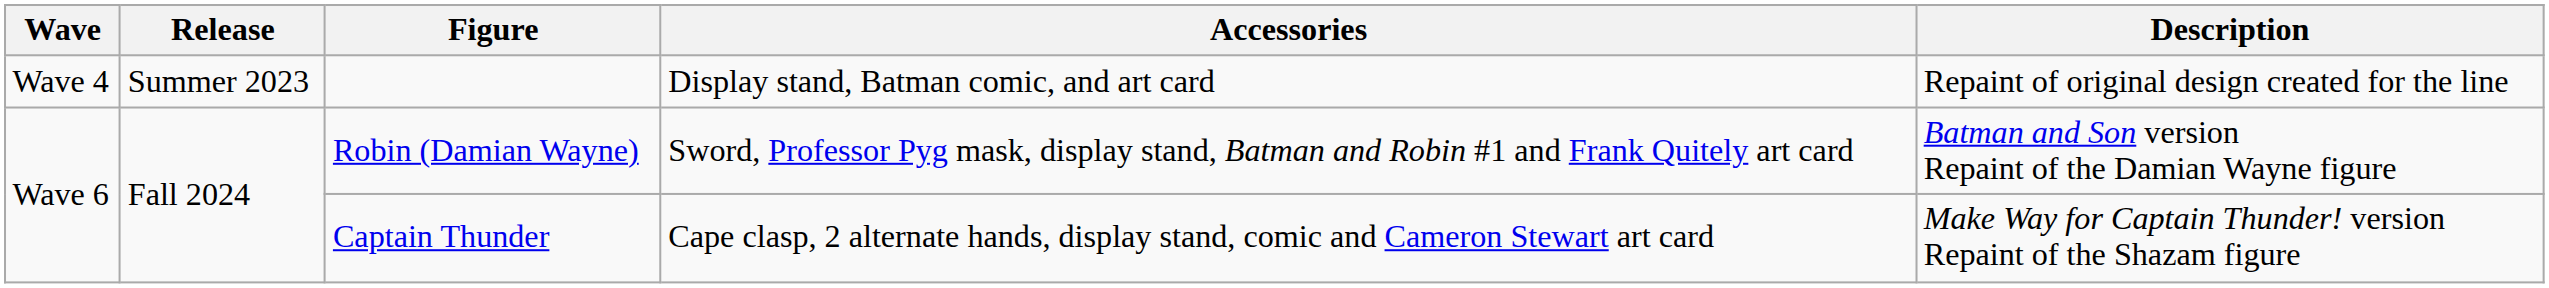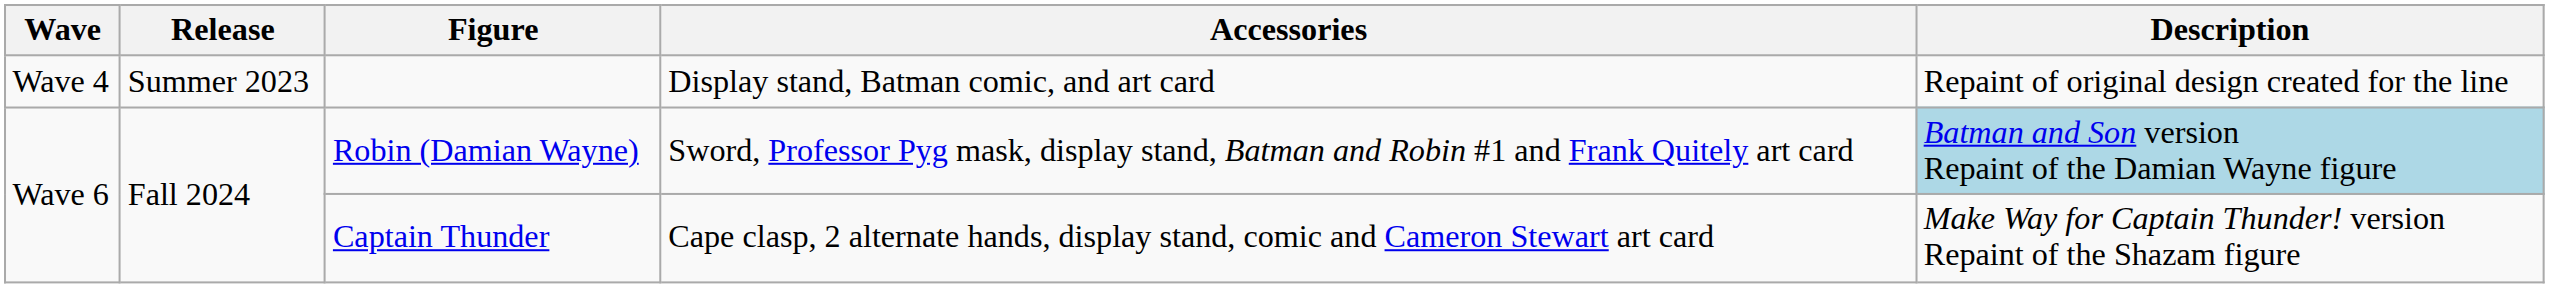Robin (Damian Wayne) | Description: no background -> lightblue background
